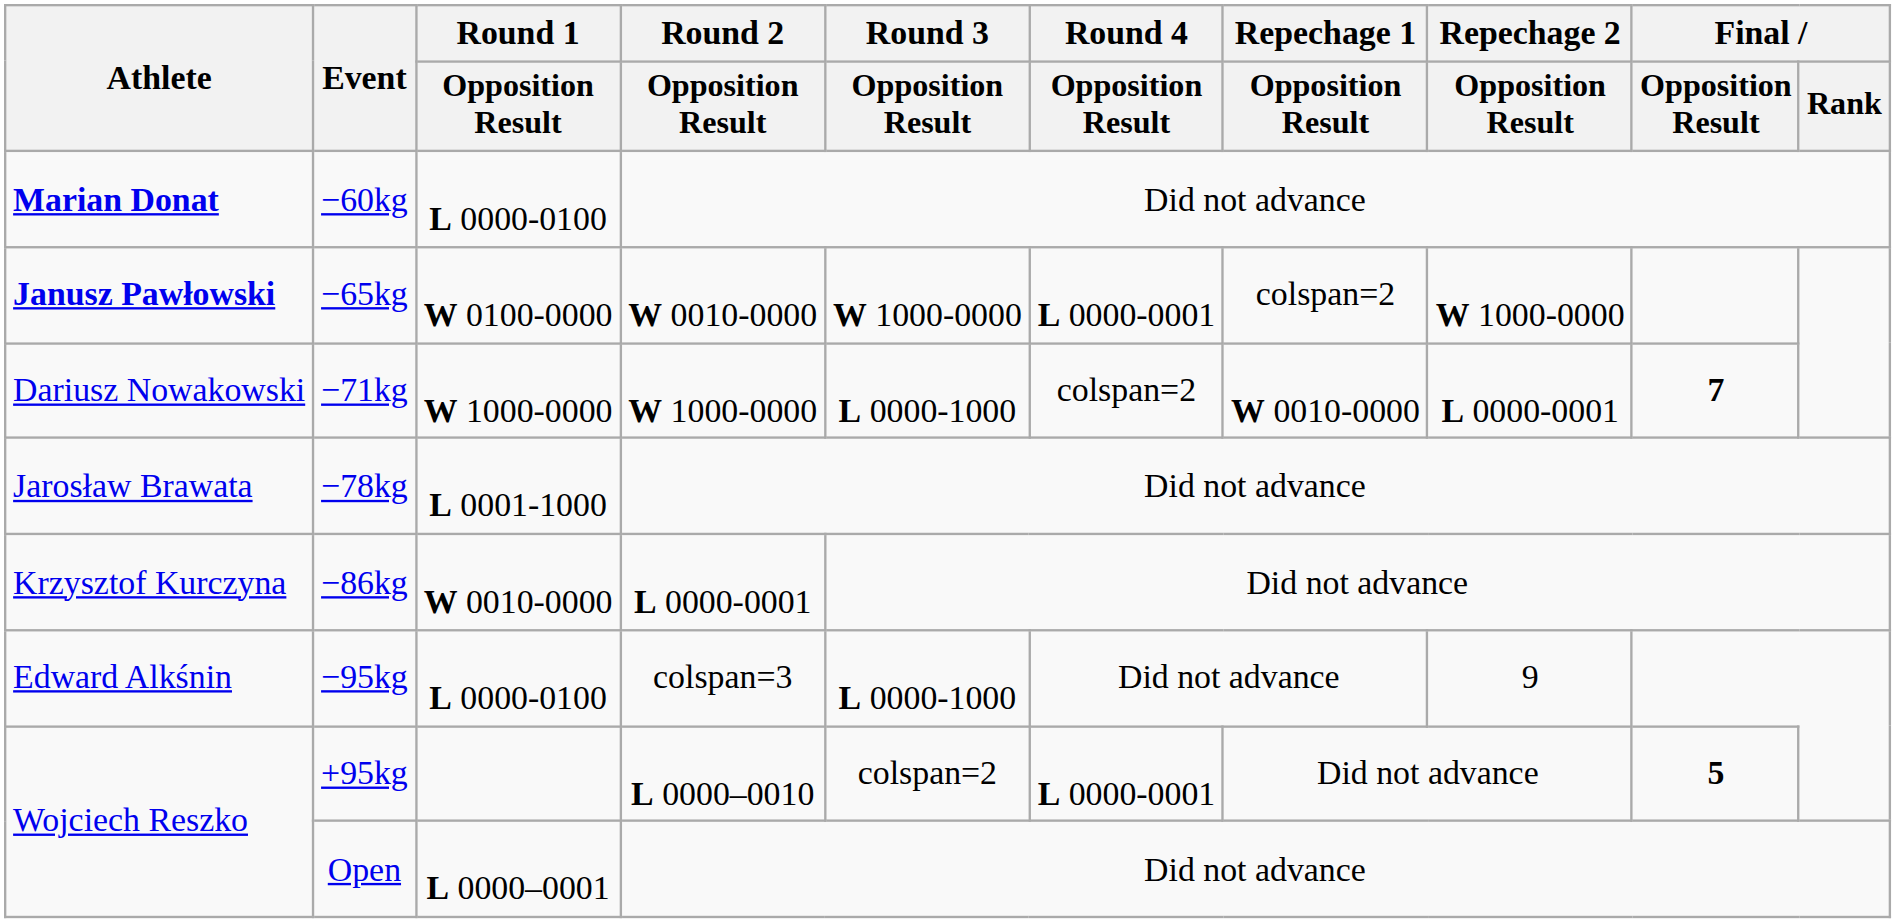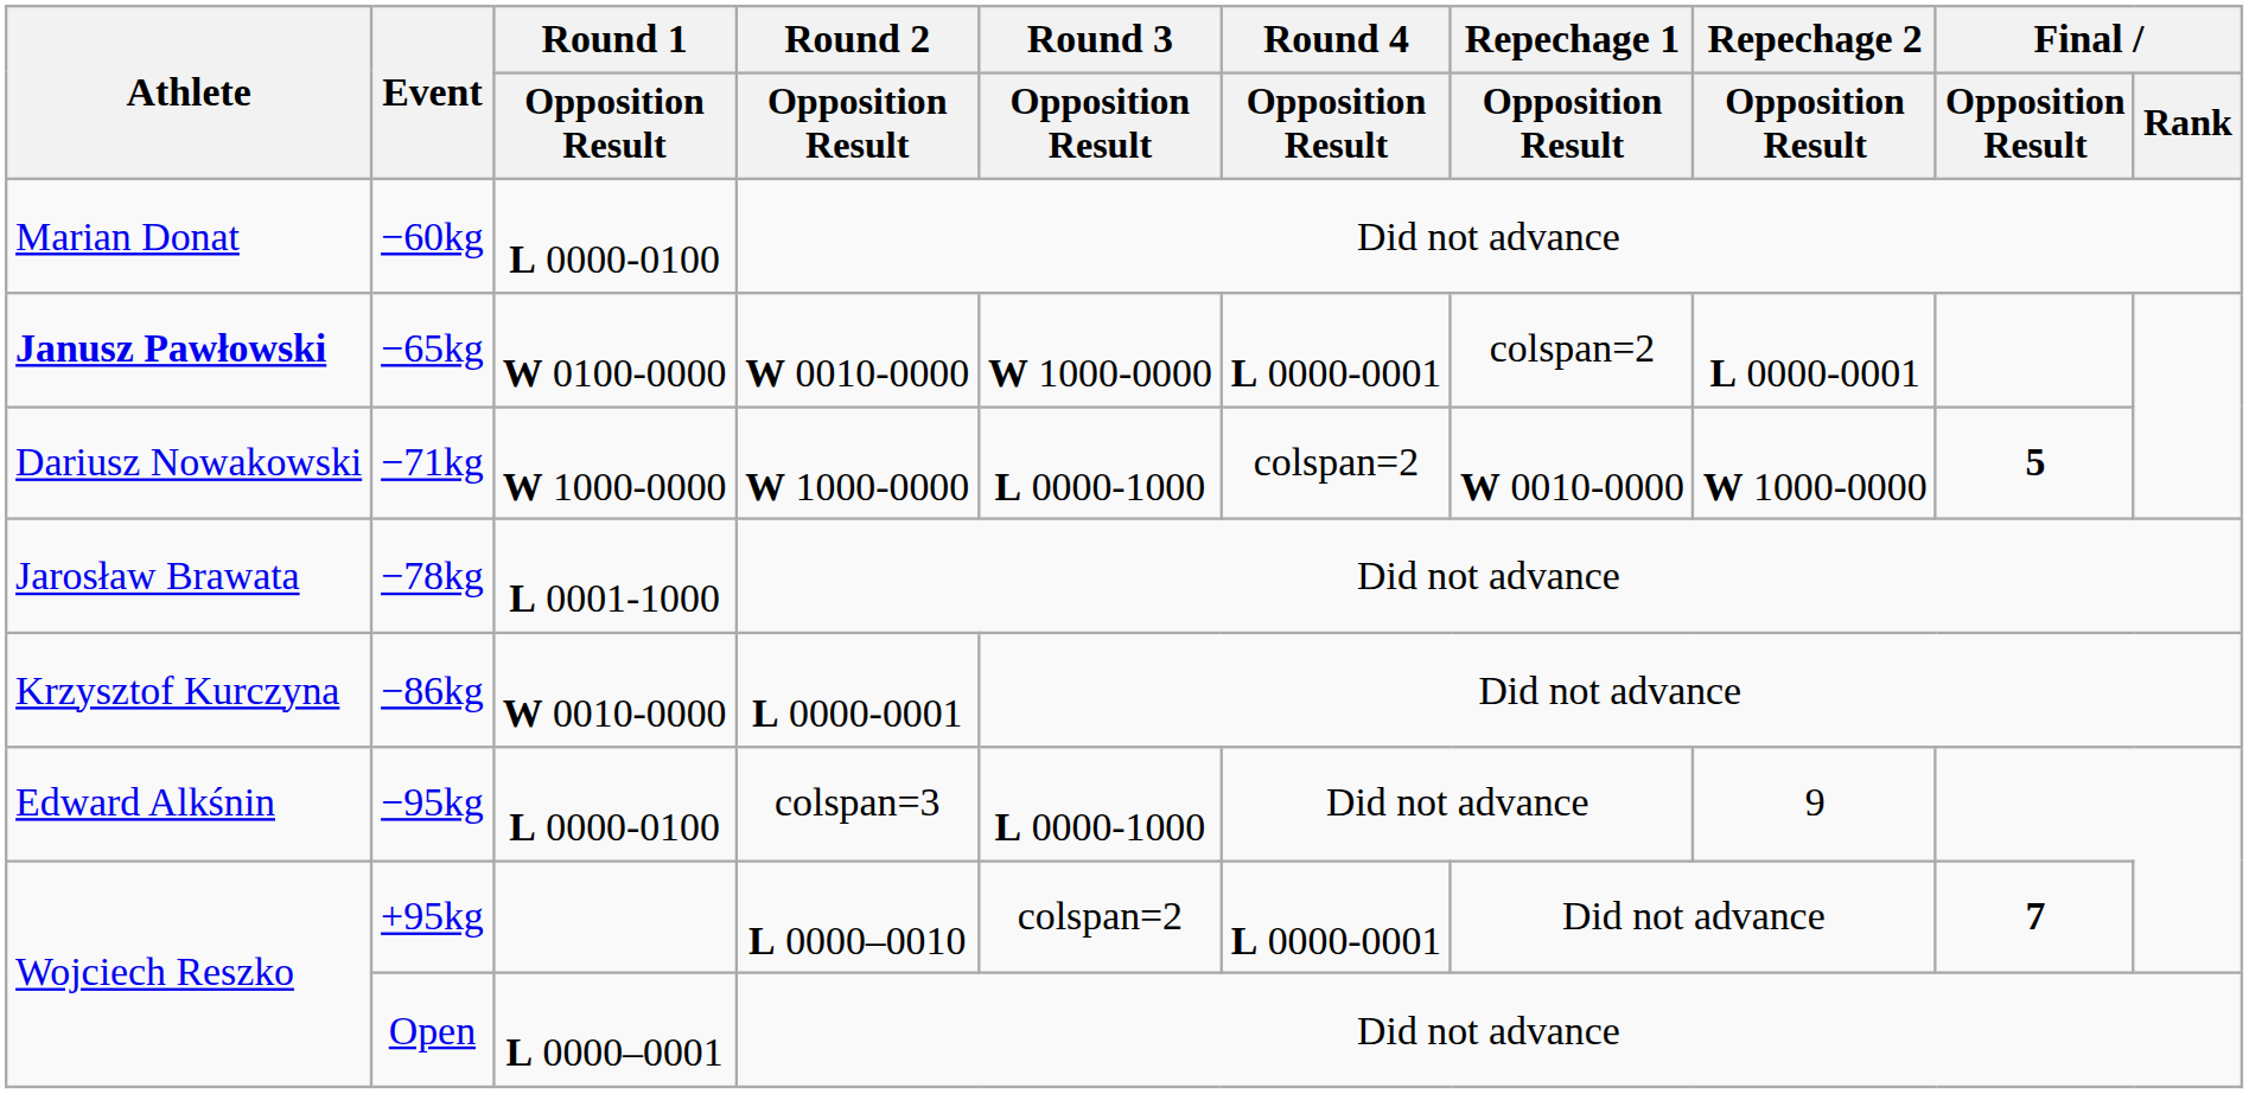−60kg | Athlete: bold -> normal
−65kg | Repechage 2 / Opposition Result: W 1000-0000 -> L 0000-0001
−71kg | Repechage 2 / Opposition Result: L 0000-0001 -> W 1000-0000
−71kg | Final / Opposition Result: 7 -> 5
+95kg | Final / Opposition Result: 5 -> 7
